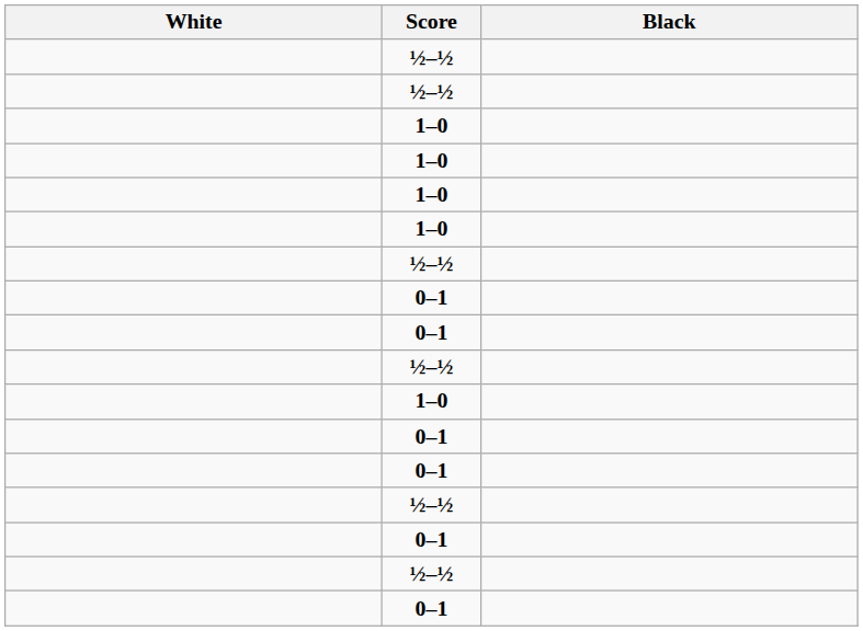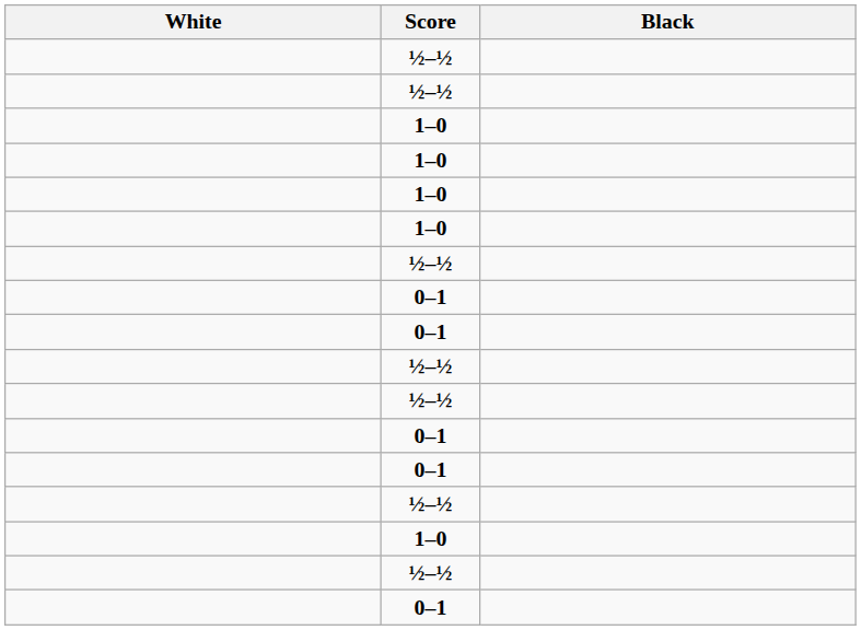row 12 | Score: 1–0 -> ½–½
row 16 | Score: 0–1 -> 1–0
